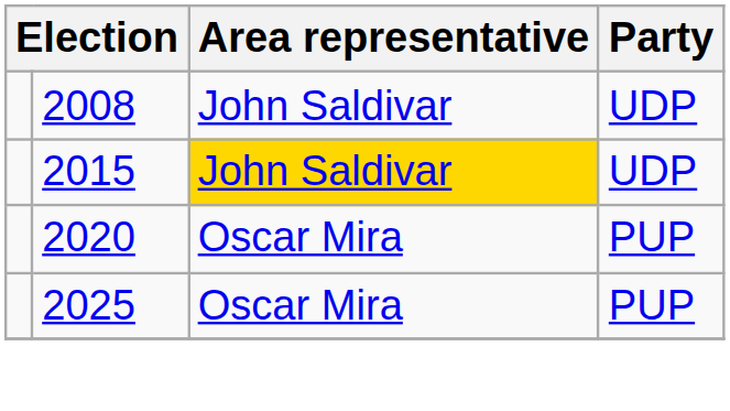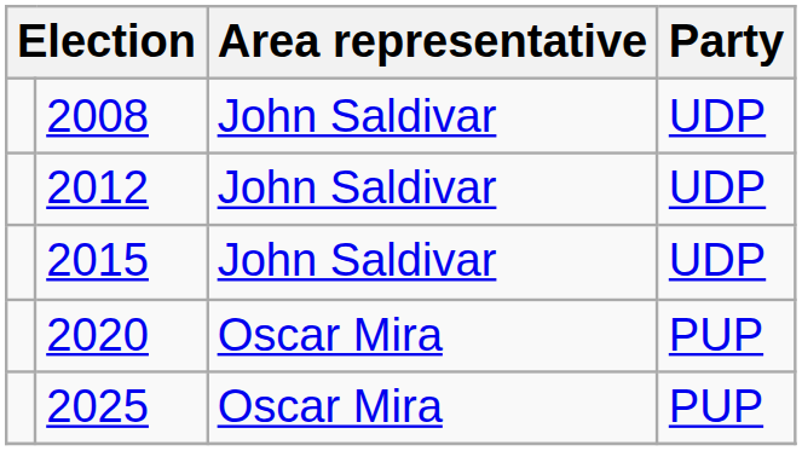+ row: 2012 | John Saldivar | UDP
2015 | Area representative: gold background -> no background
